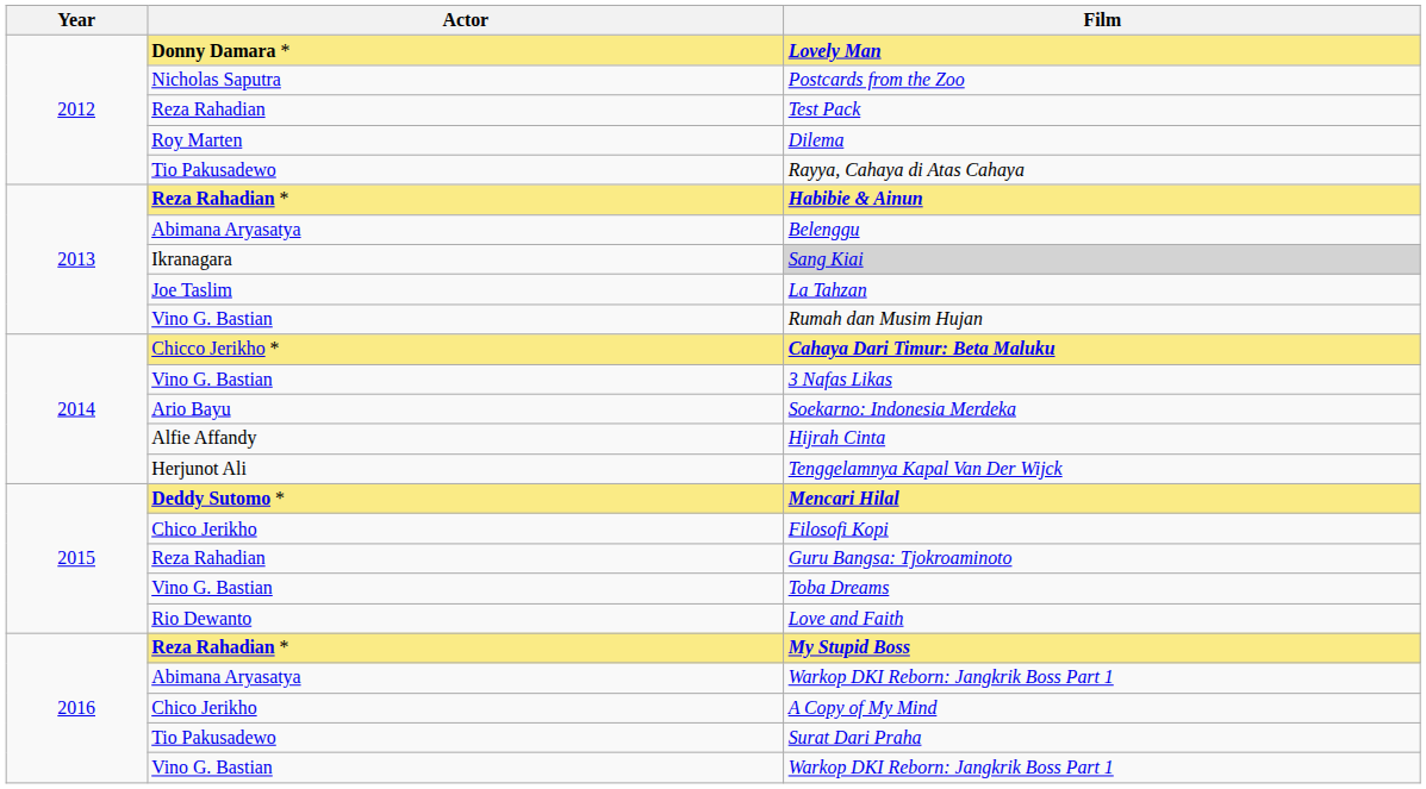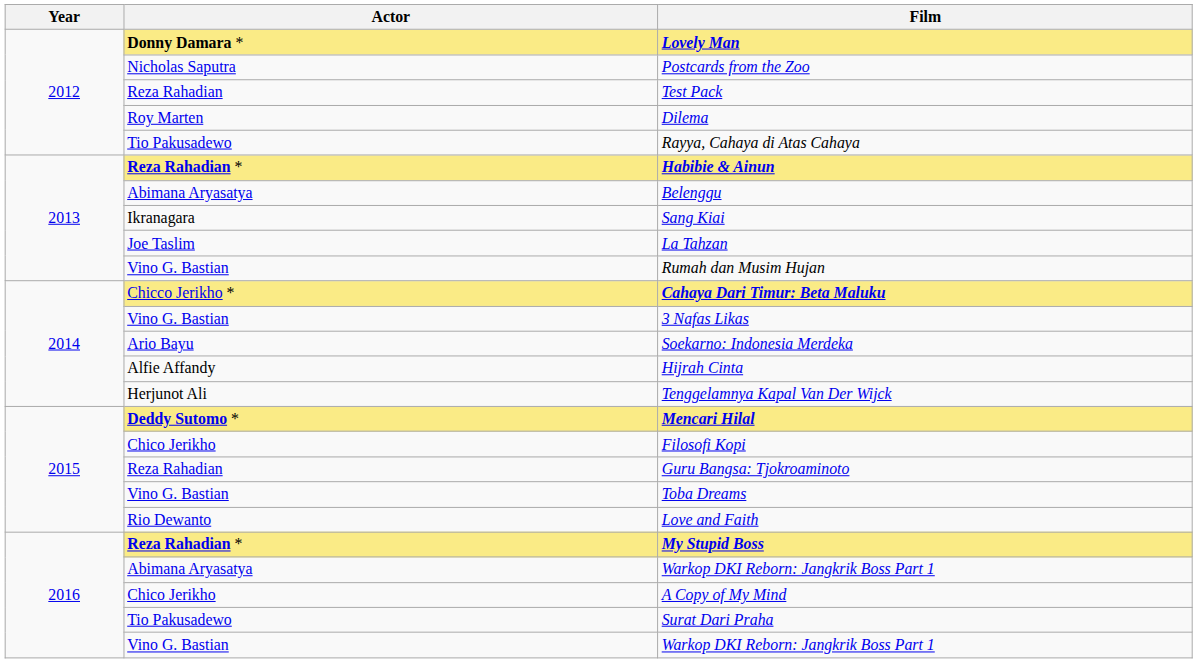Sang Kiai | Film: lightgrey background -> no background
